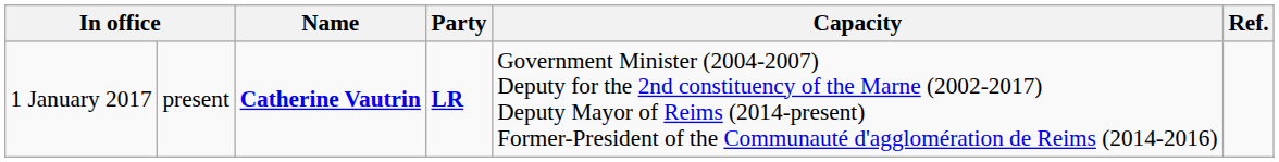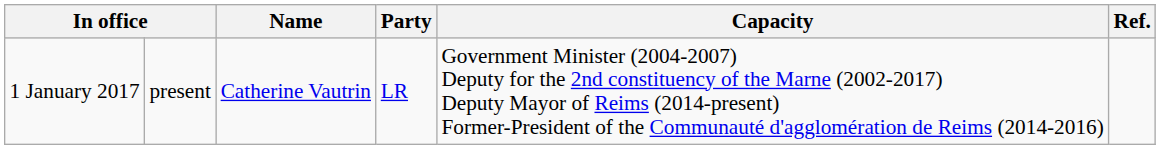1 January 2017 | Name: bold -> normal
1 January 2017 | Party: bold -> normal
